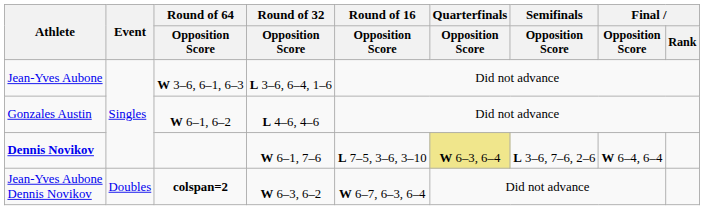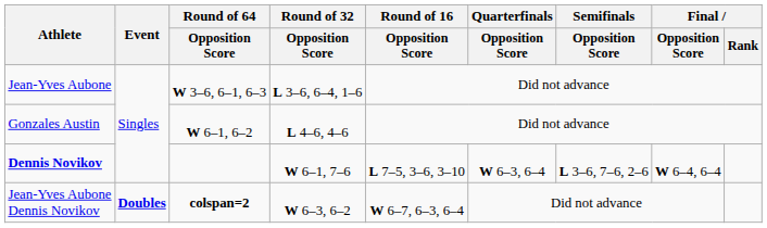Dennis Novikov | Quarterfinals / Opposition Score: khaki background -> no background
Jean-Yves Aubone Dennis Novikov | Event: normal -> bold
